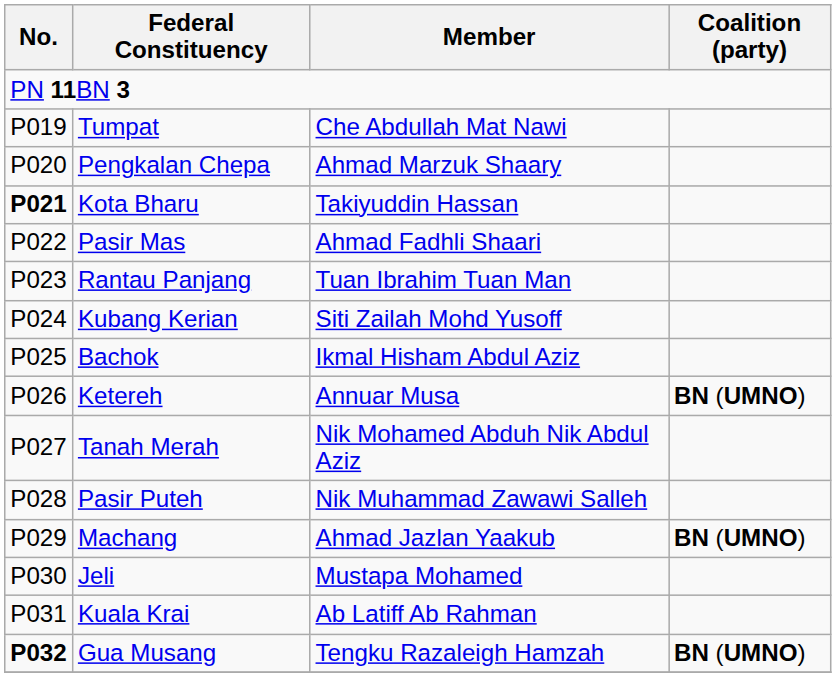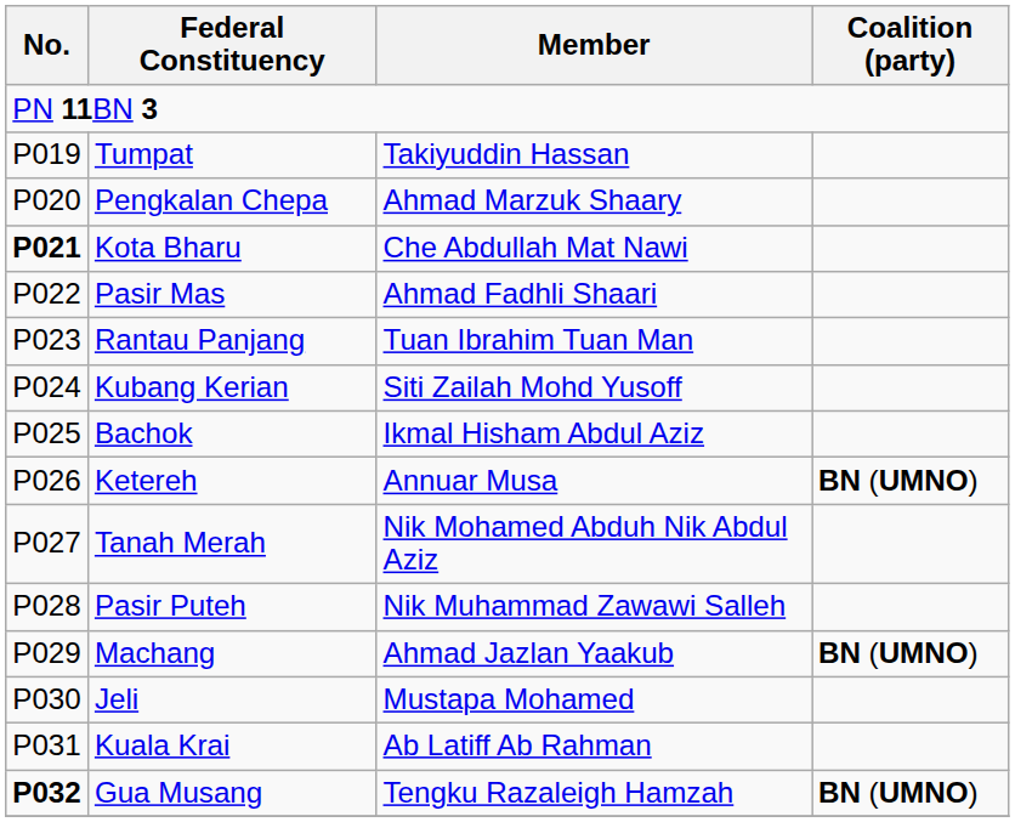Tumpat | Member: Che Abdullah Mat Nawi -> Takiyuddin Hassan
Kota Bharu | Member: Takiyuddin Hassan -> Che Abdullah Mat Nawi
